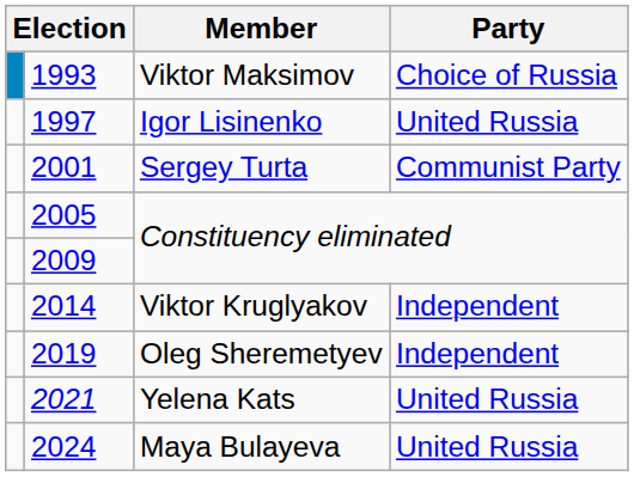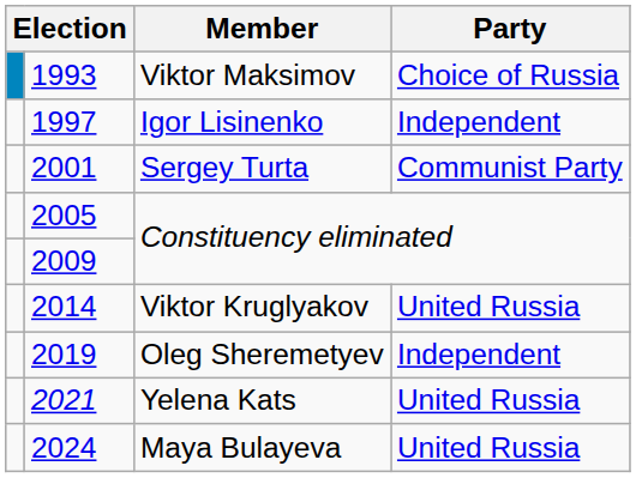1997 | Party: United Russia -> Independent
2014 | Party: Independent -> United Russia
